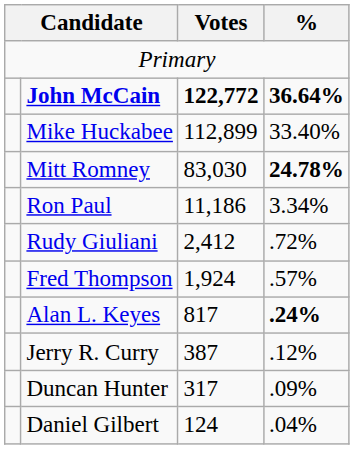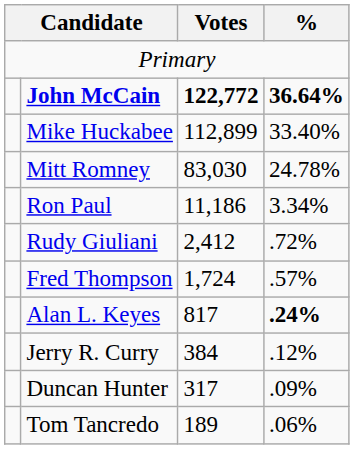Mitt Romney | %: bold -> normal
Fred Thompson | Votes: 1,924 -> 1,724
Jerry R. Curry | Votes: 387 -> 384
+ row: Tom Tancredo | 189 | .06%
- row: Daniel Gilbert | 124 | .04%
